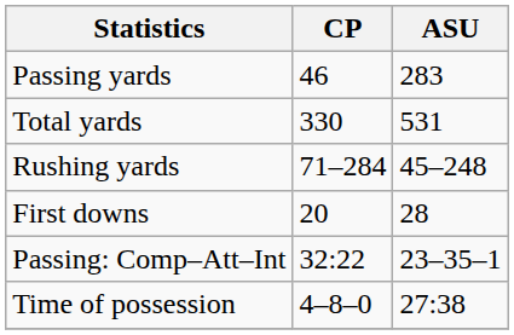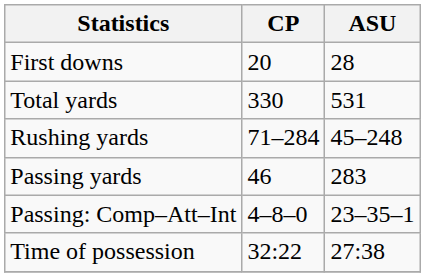rows swapped: First downs <-> Passing yards
Passing: Comp–Att–Int | CP: 32:22 -> 4–8–0
Time of possession | CP: 4–8–0 -> 32:22
